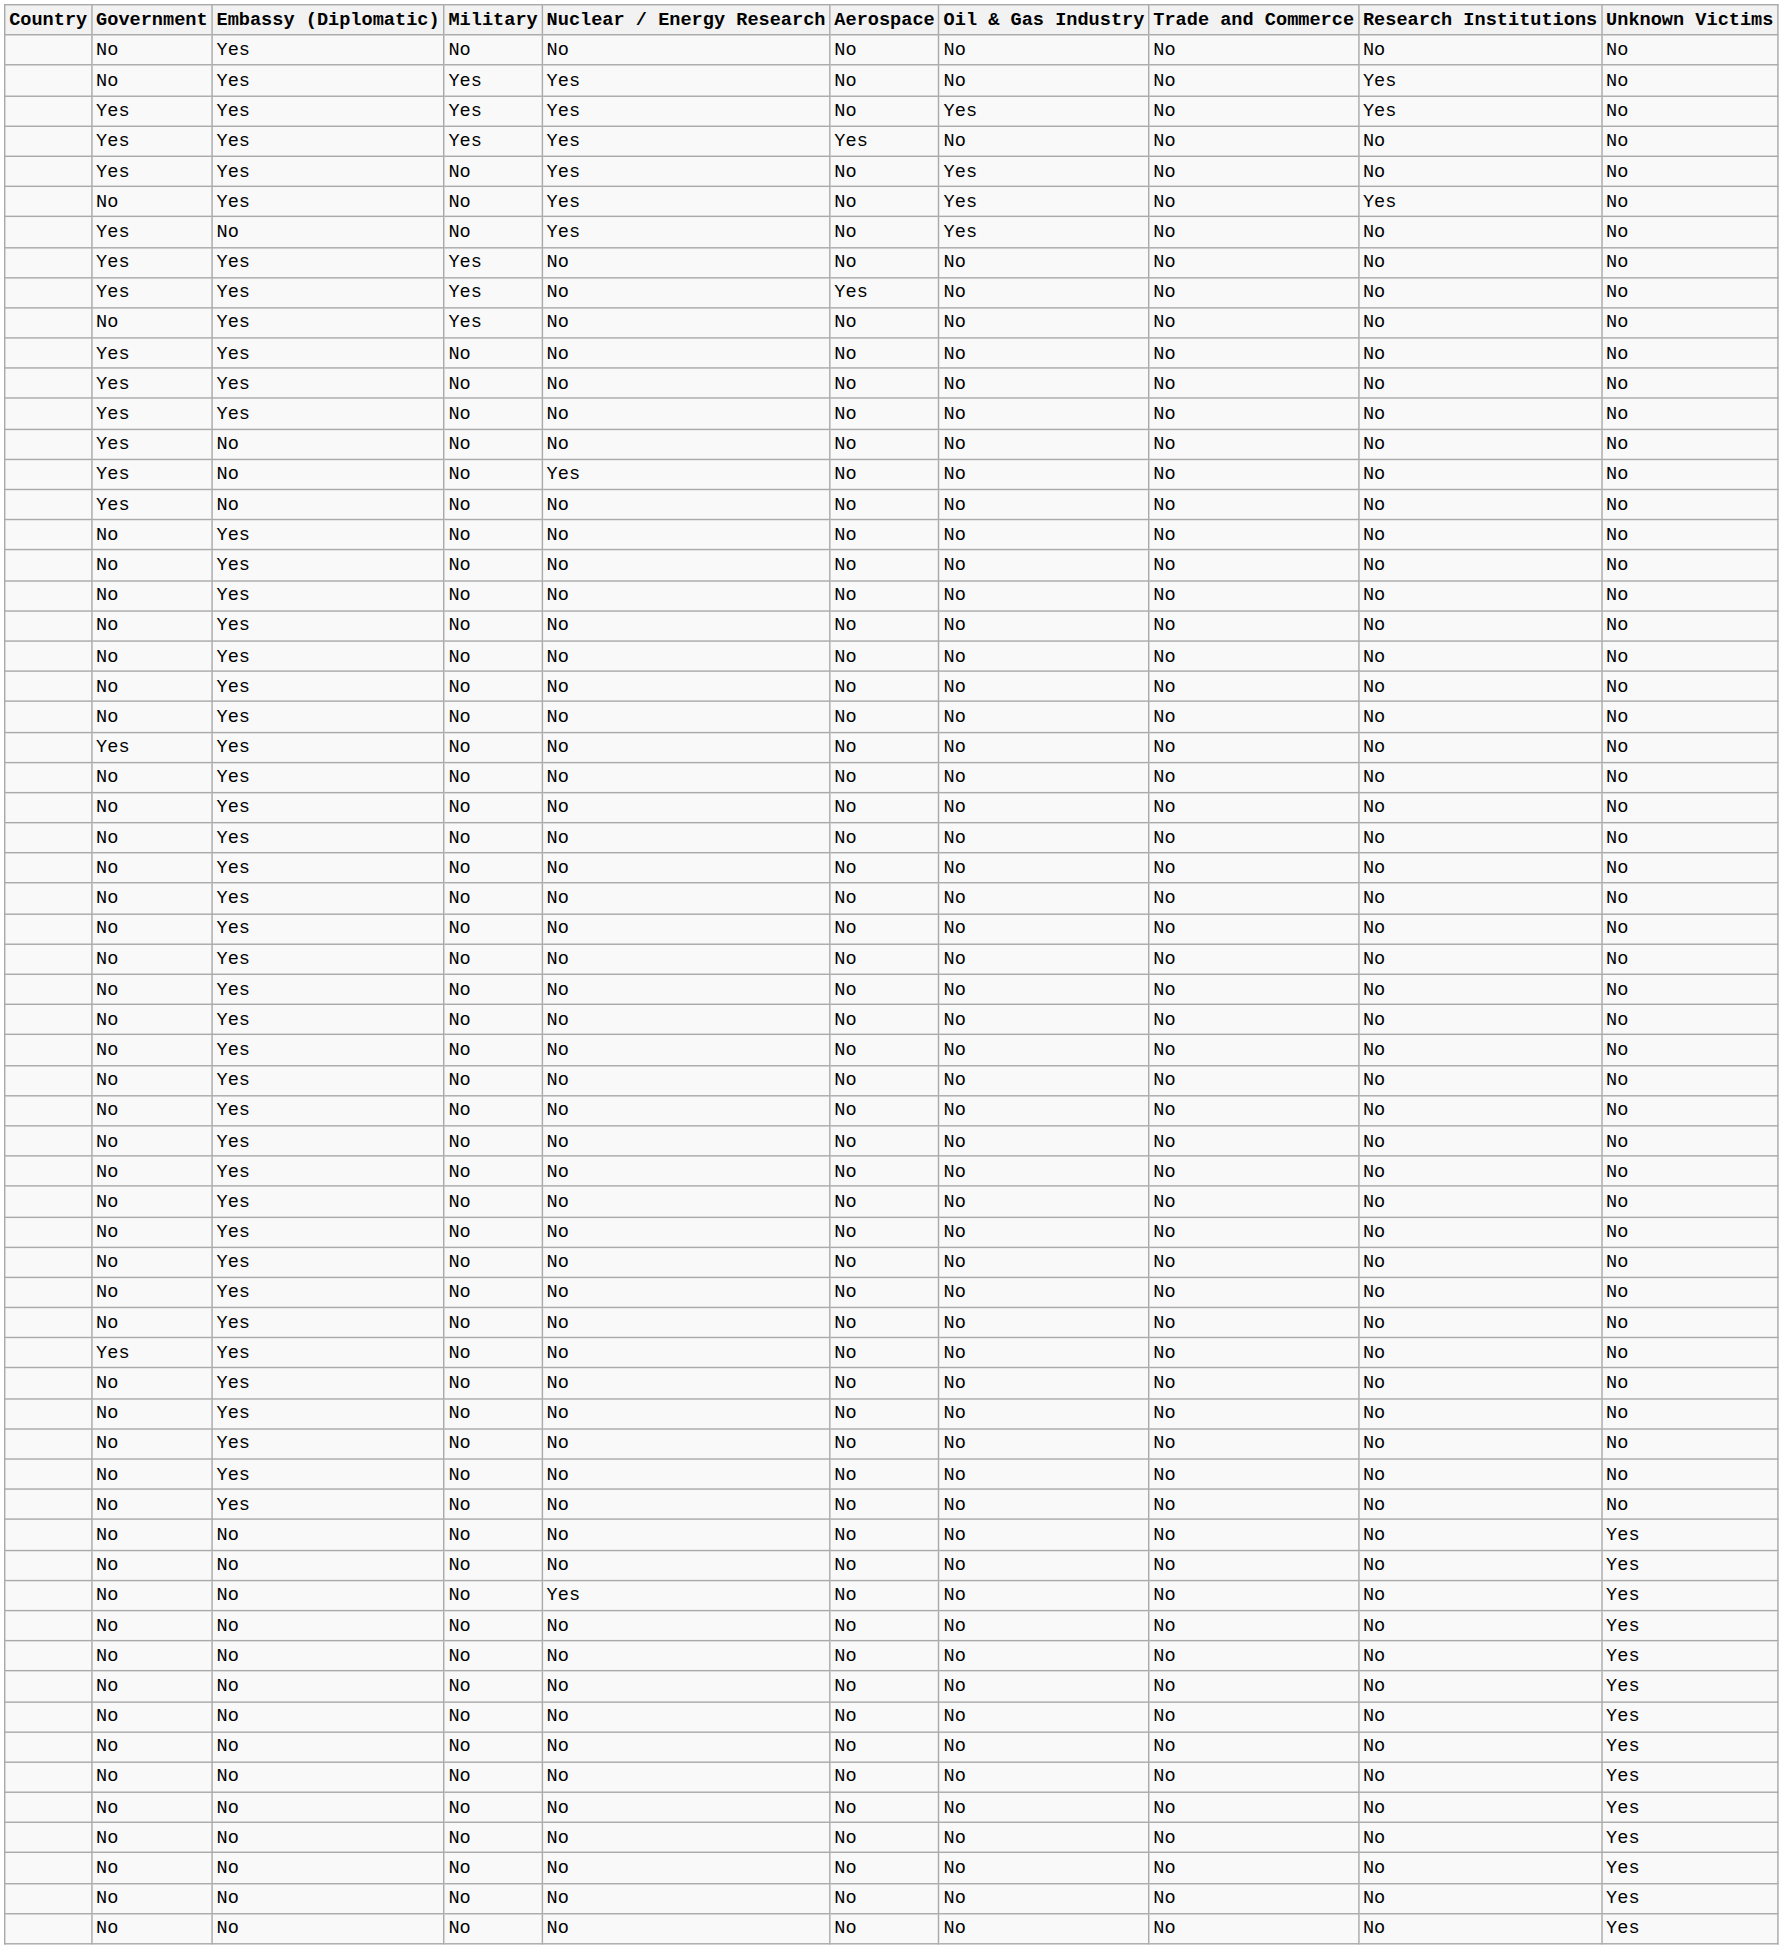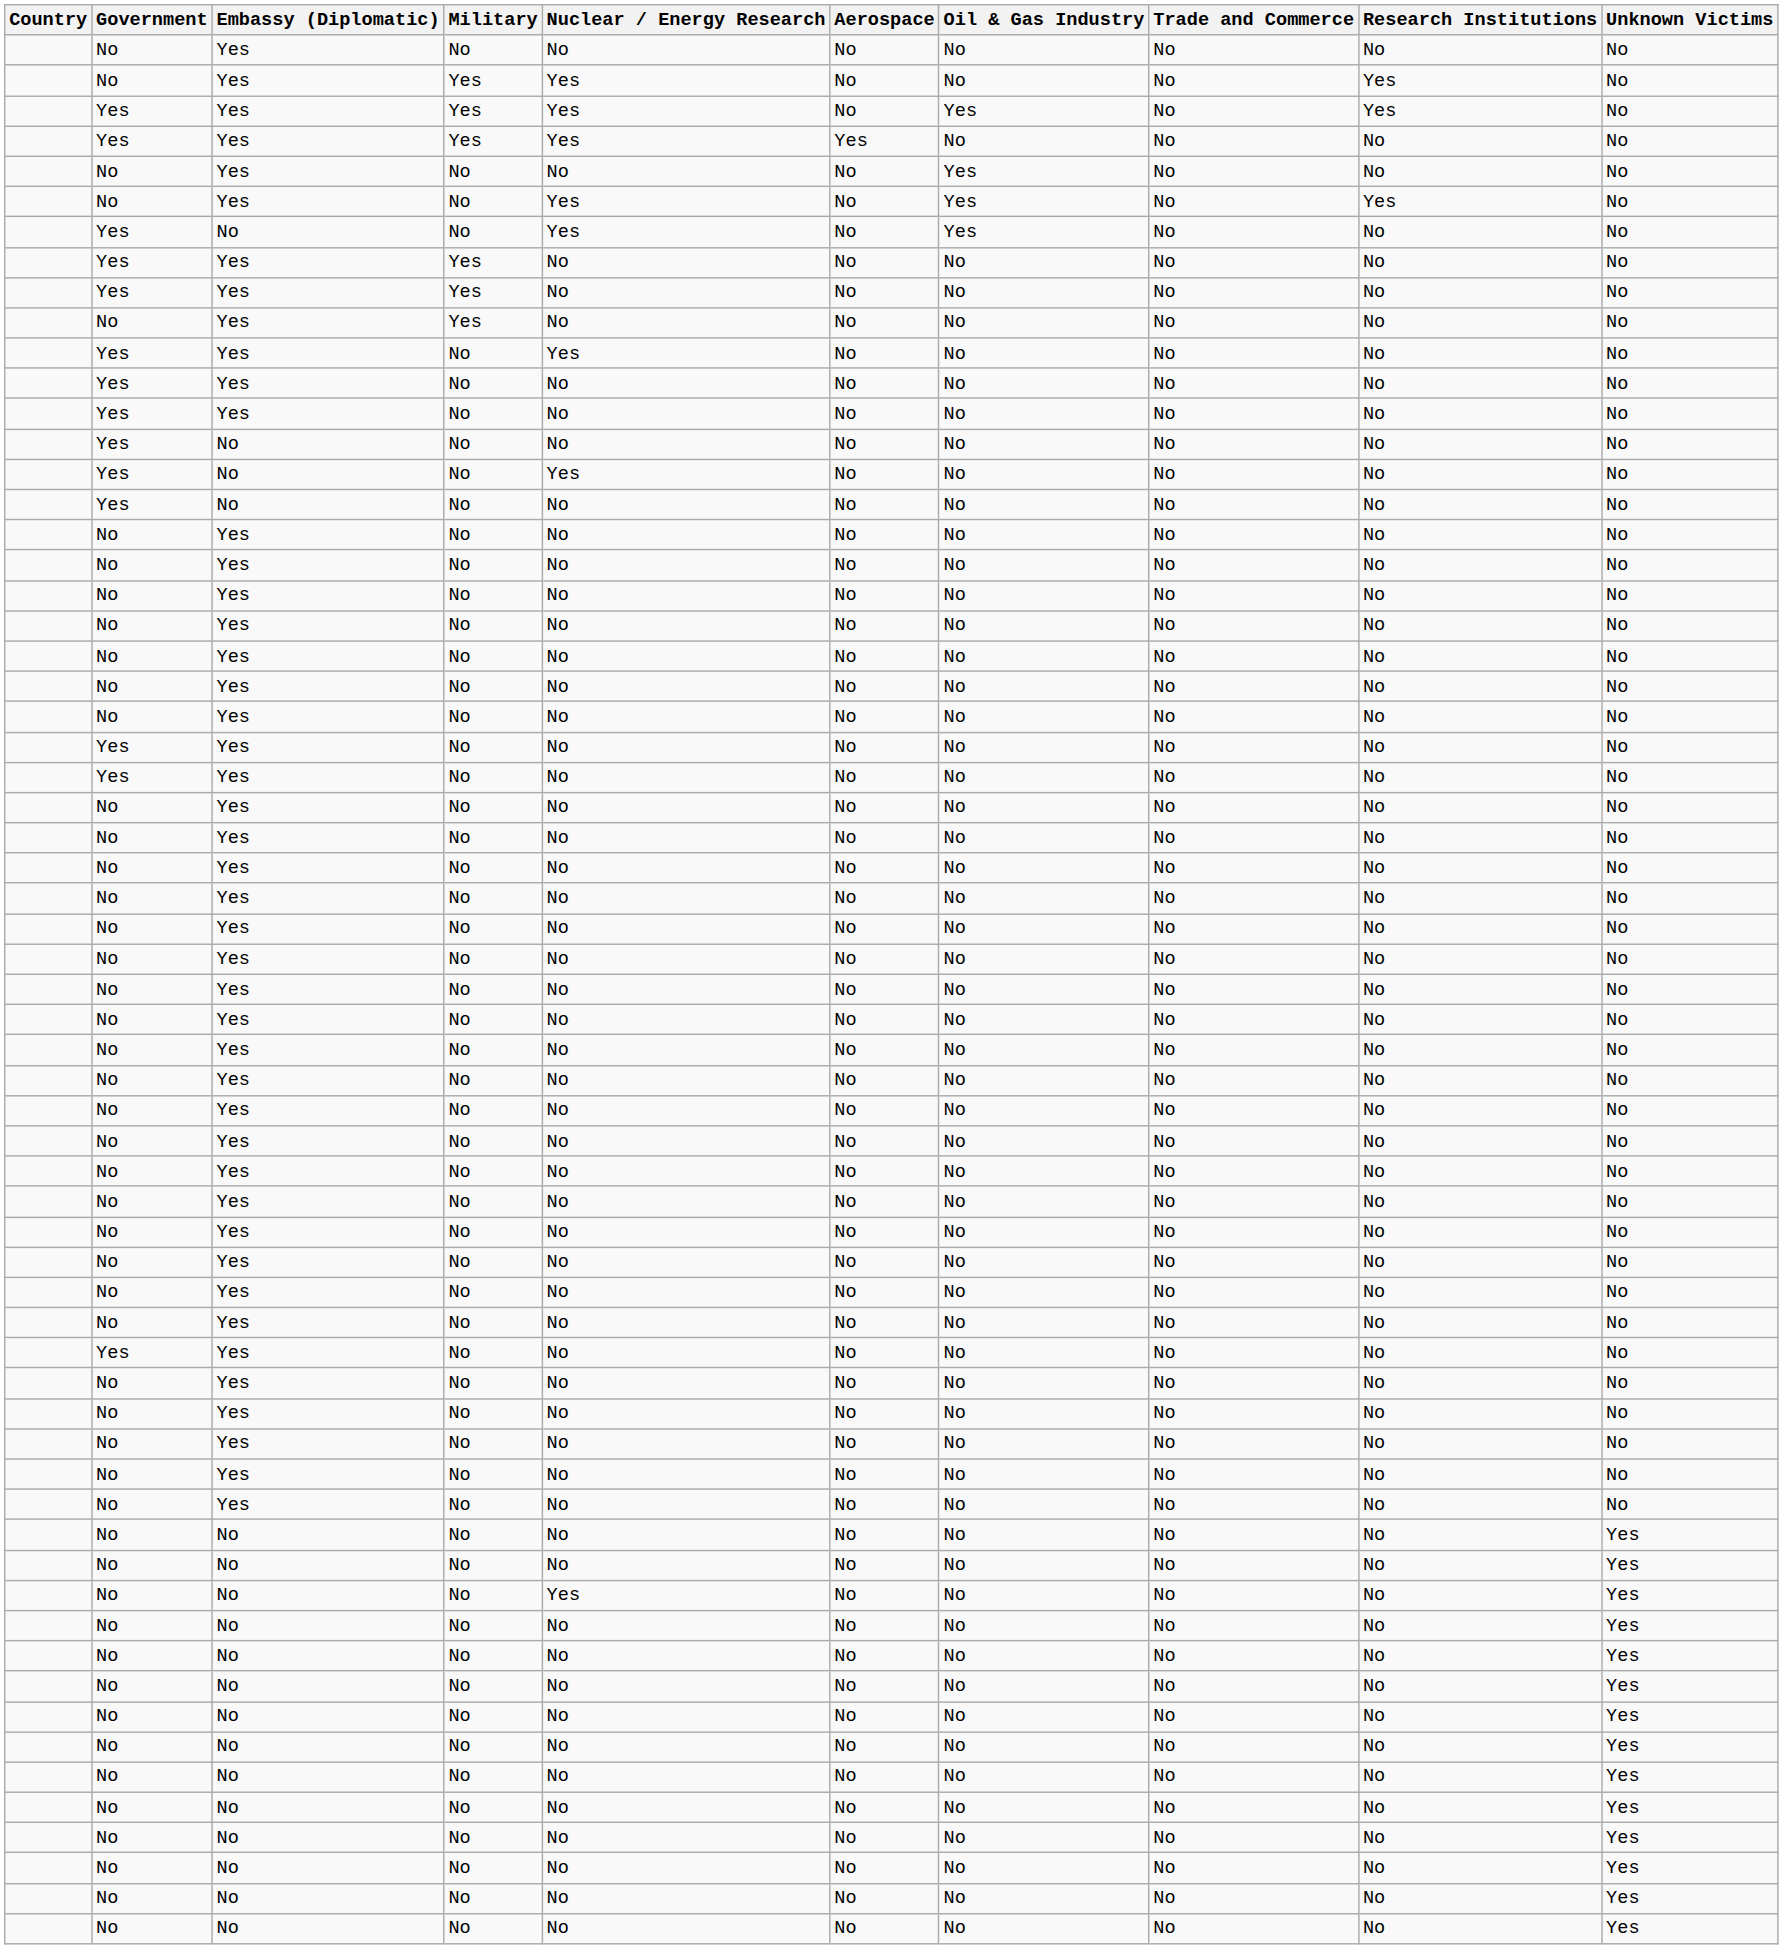row 6 | Government: Yes -> No
row 6 | Nuclear / Energy Research: Yes -> No
row 10 | Aerospace: Yes -> No
row 12 | Nuclear / Energy Research: No -> Yes
row 26 | Government: No -> Yes
